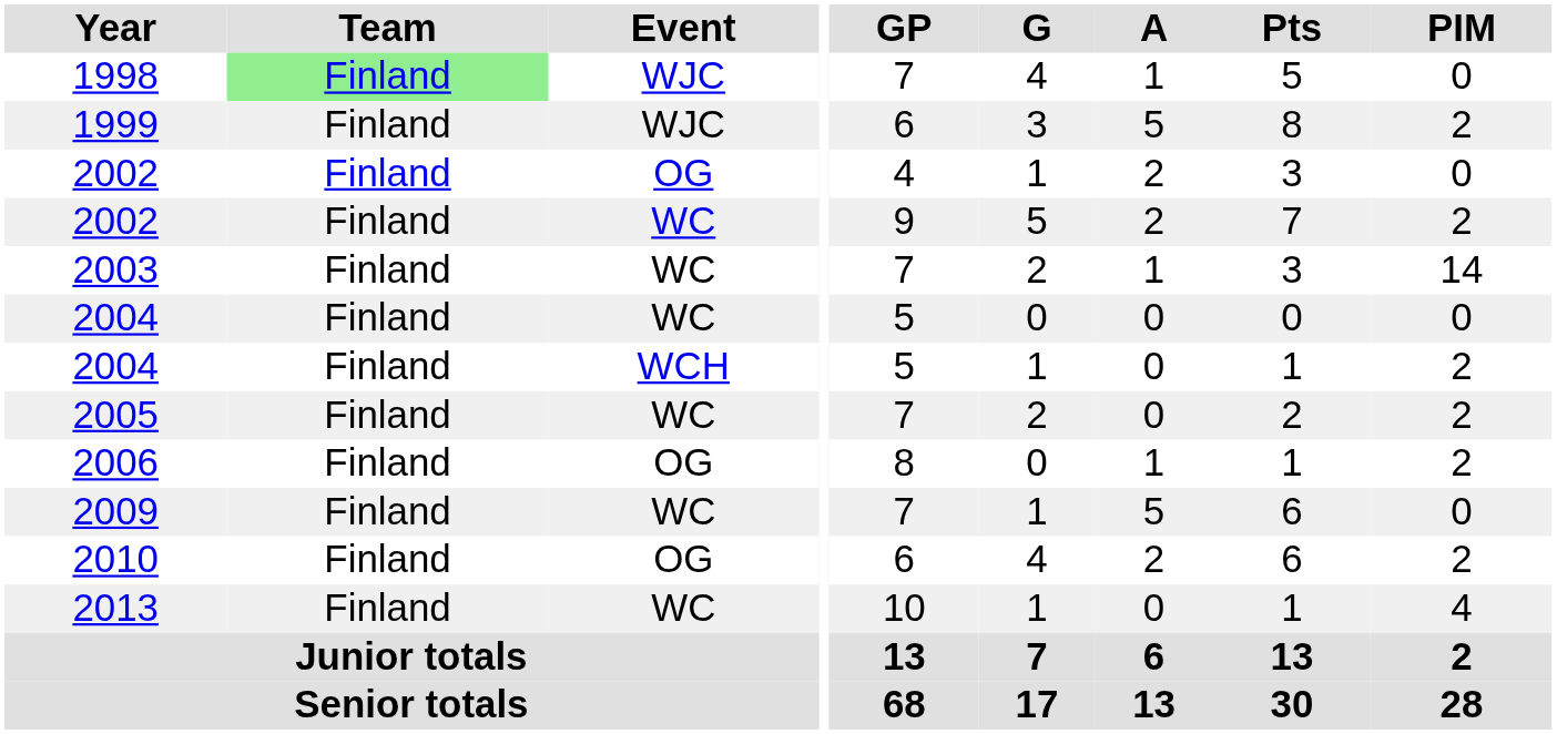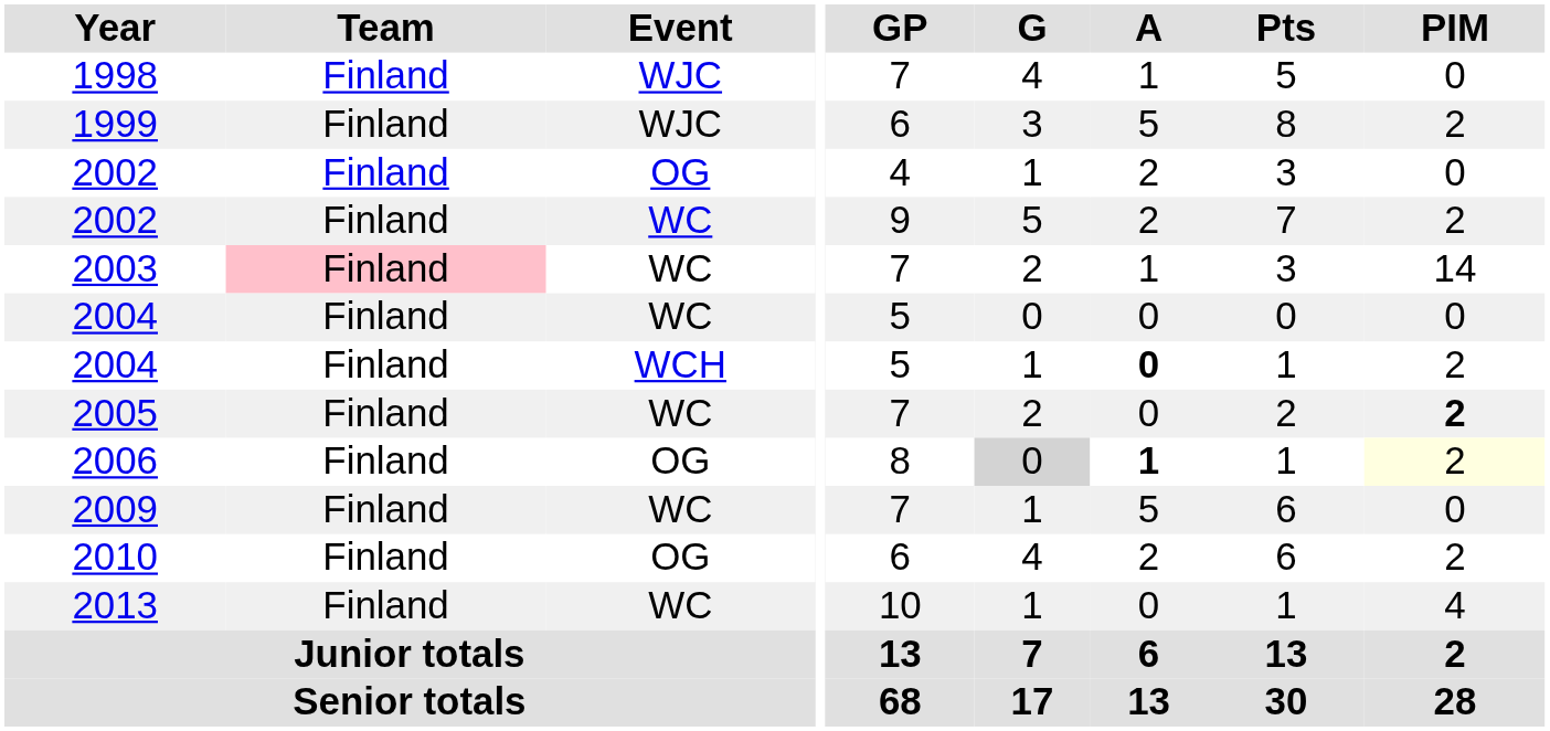1998 | Team: lightgreen background -> no background
2003 | Team: no background -> pink background
2004 / WCH | A: normal -> bold
2005 | PIM: normal -> bold
2006 | G: no background -> lightgrey background
2006 | A: normal -> bold
2006 | PIM: no background -> lightyellow background
